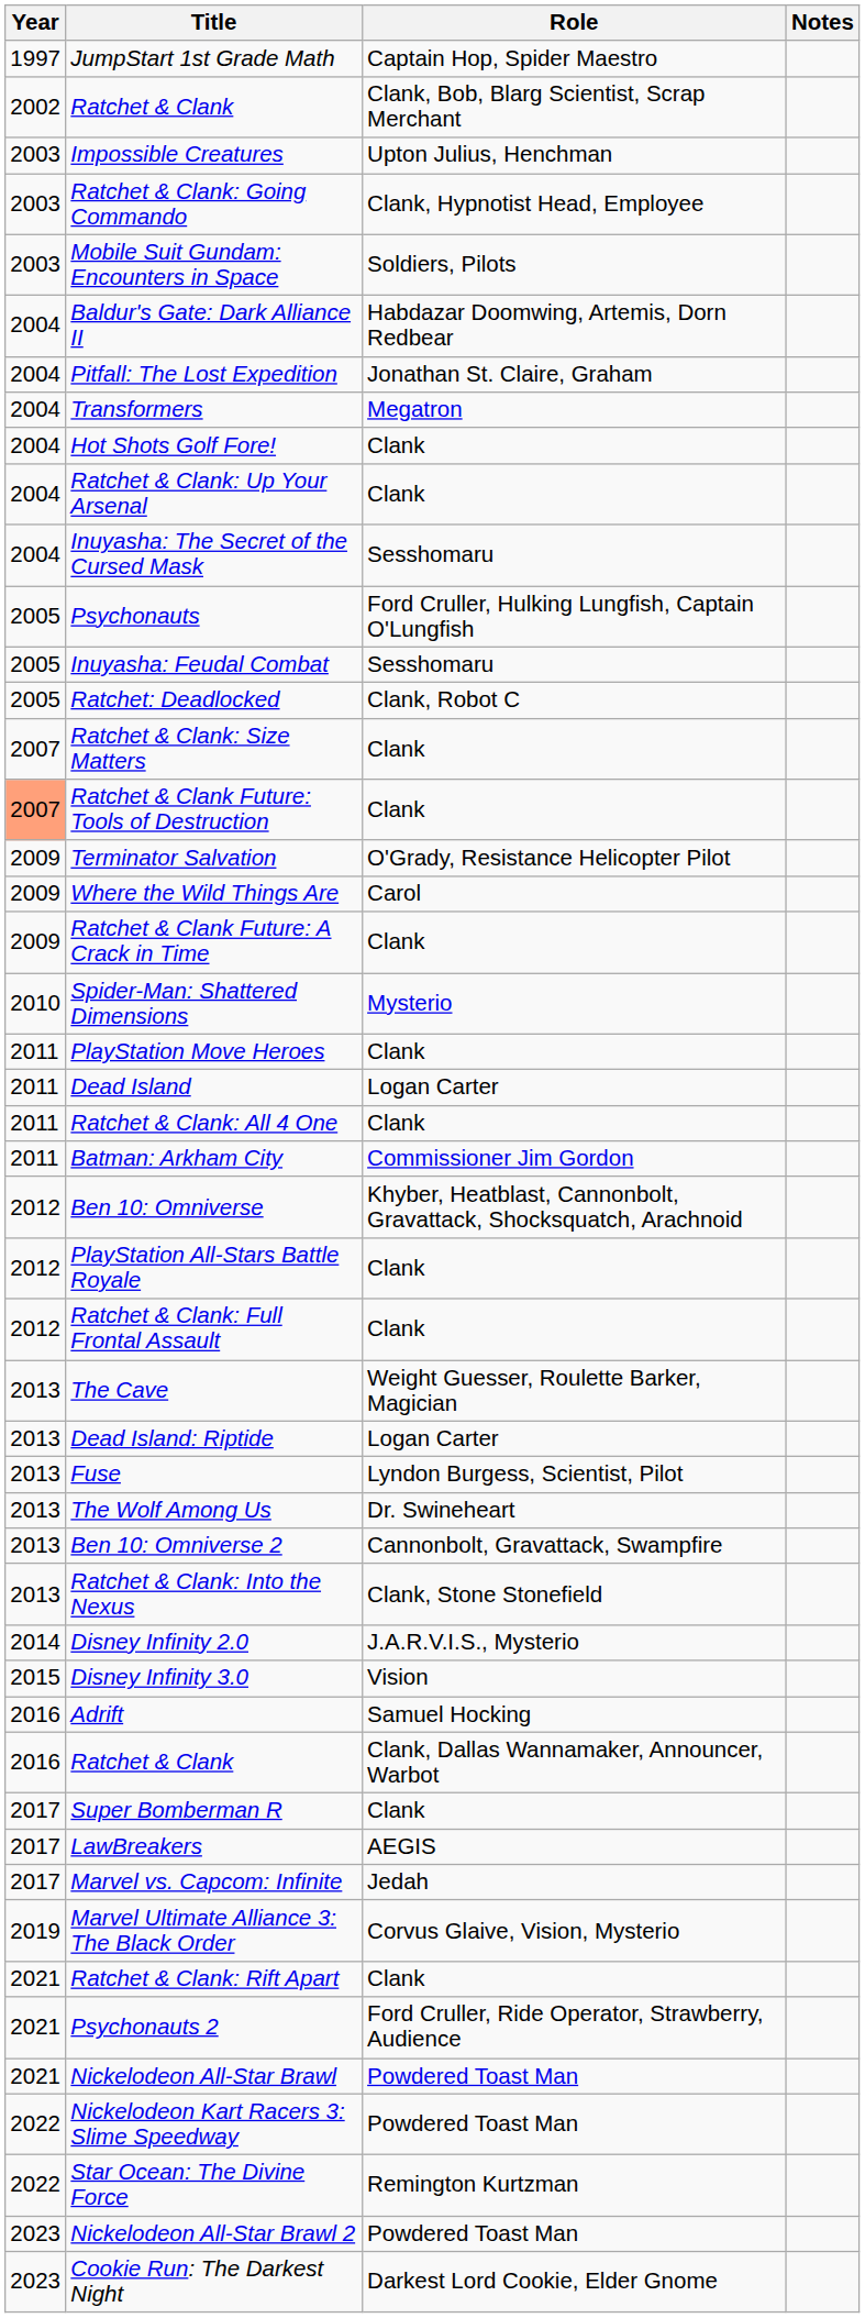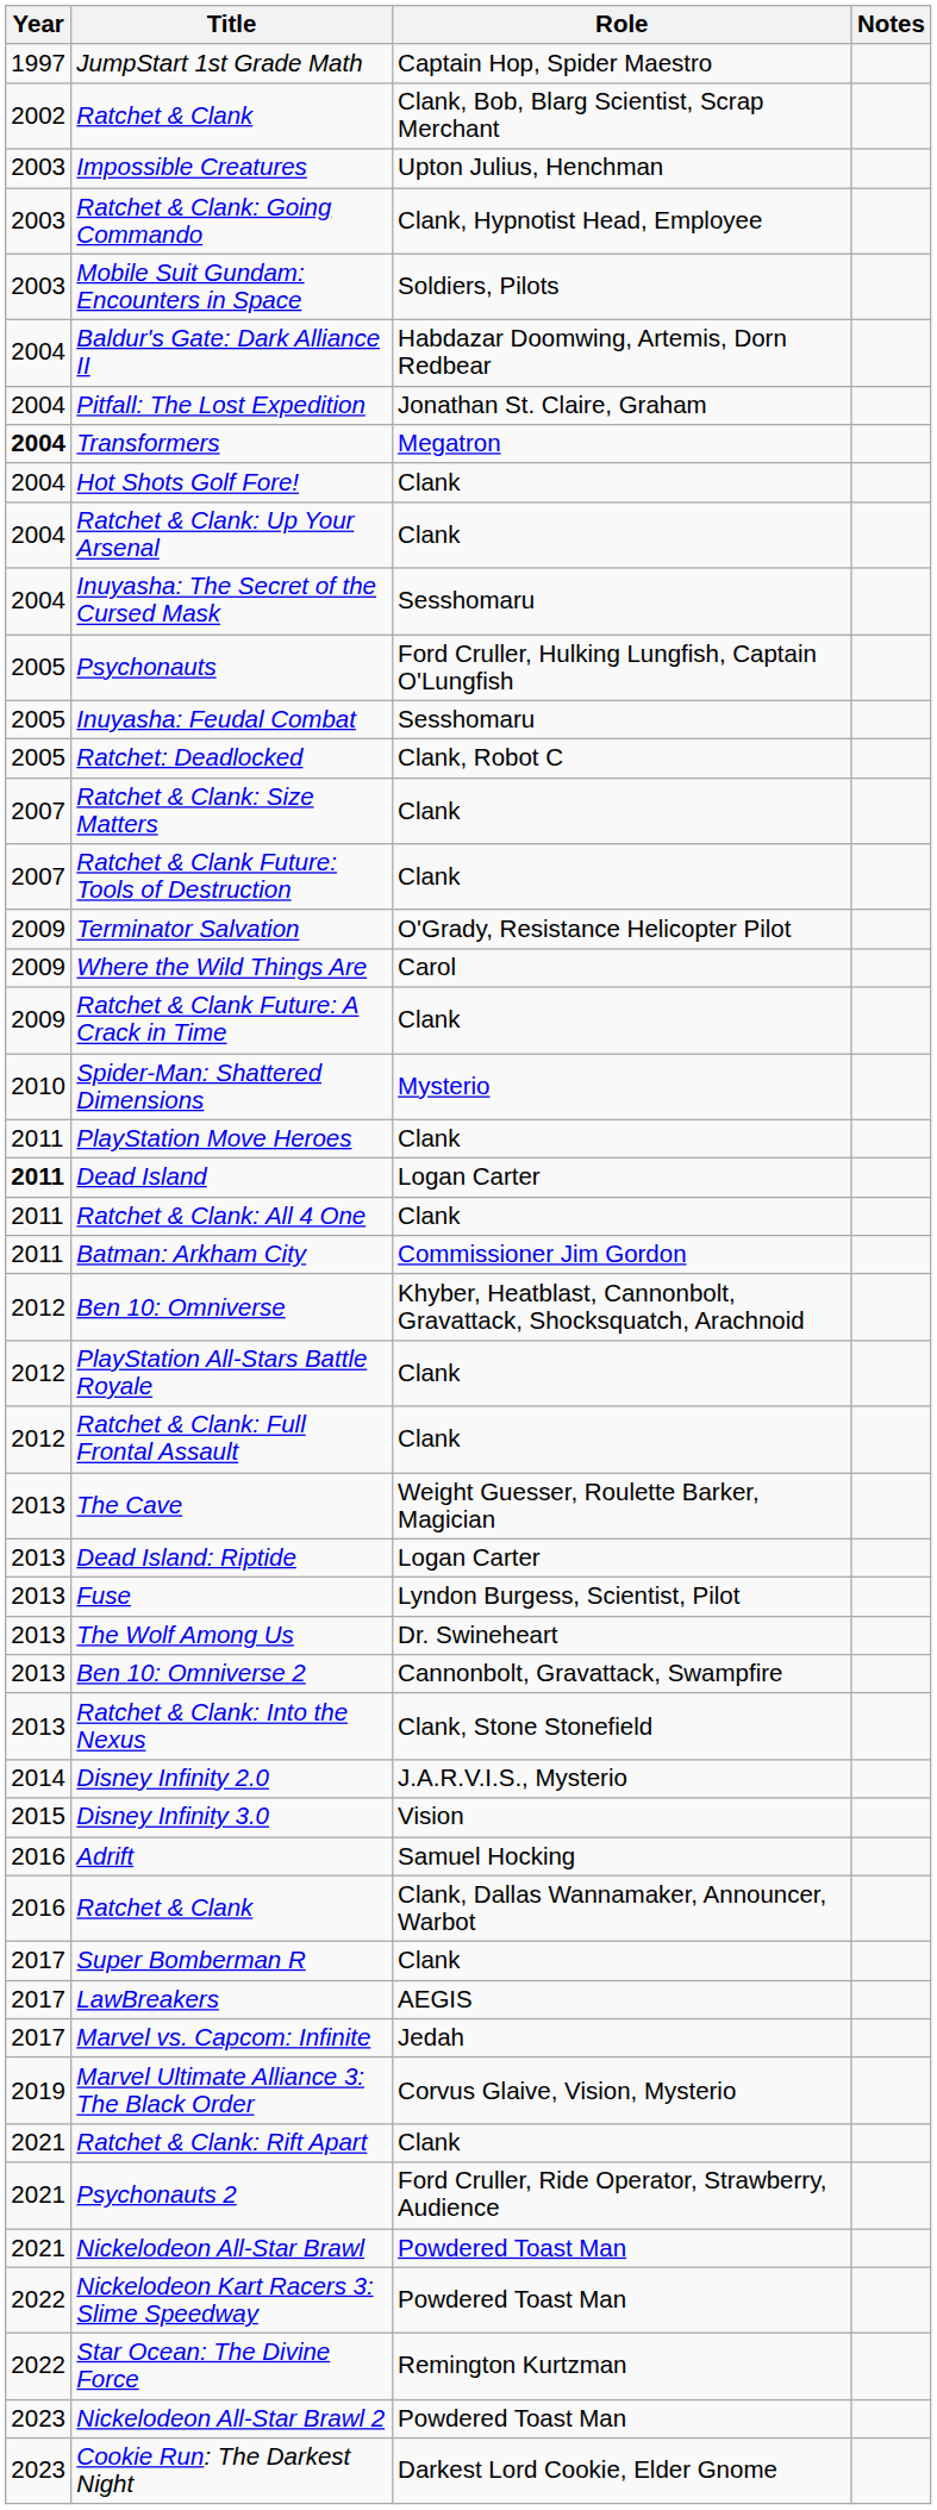Transformers | Year: normal -> bold
Ratchet & Clank Future: Tools of Destruction | Year: lightsalmon background -> no background
Dead Island | Year: normal -> bold
